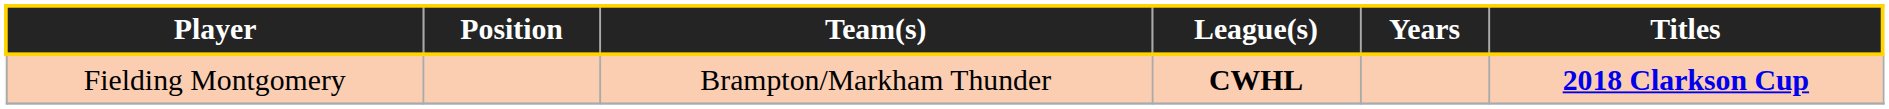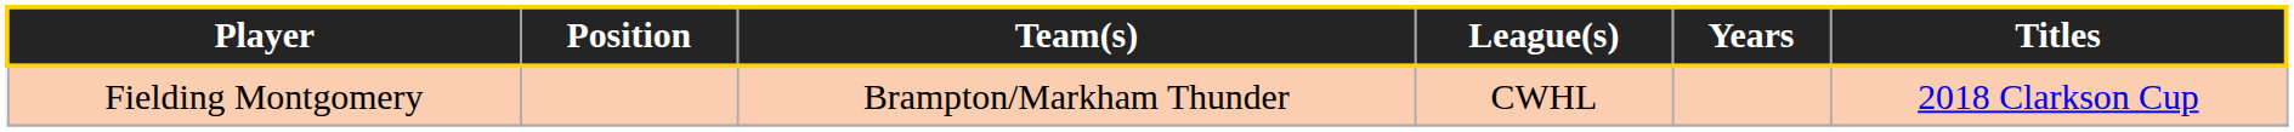Fielding Montgomery | League(s): bold -> normal
Fielding Montgomery | Titles: bold -> normal
